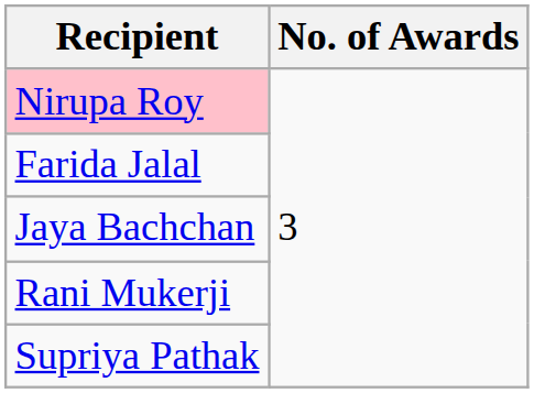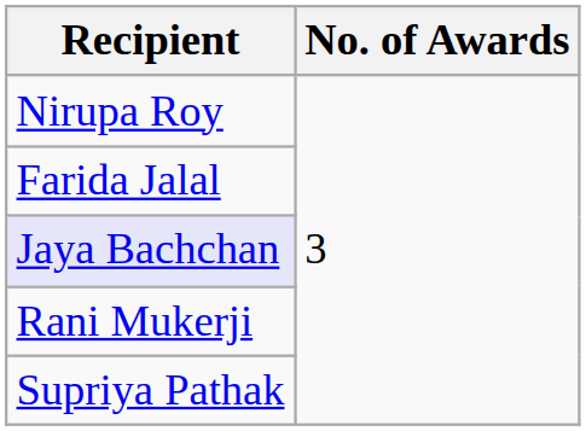Nirupa Roy | Recipient: pink background -> no background
Jaya Bachchan | Recipient: no background -> lavender background
